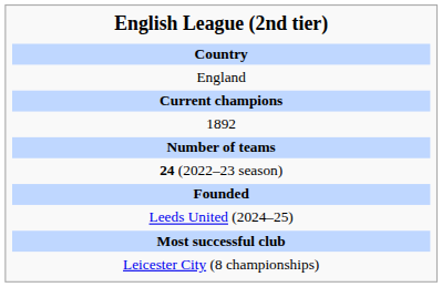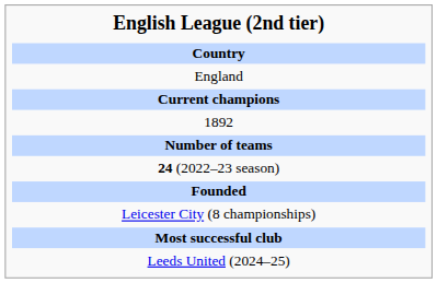row 9 | column 1: Leeds United (2024–25) -> Leicester City (8 championships)
row 11 | column 1: Leicester City (8 championships) -> Leeds United (2024–25)
